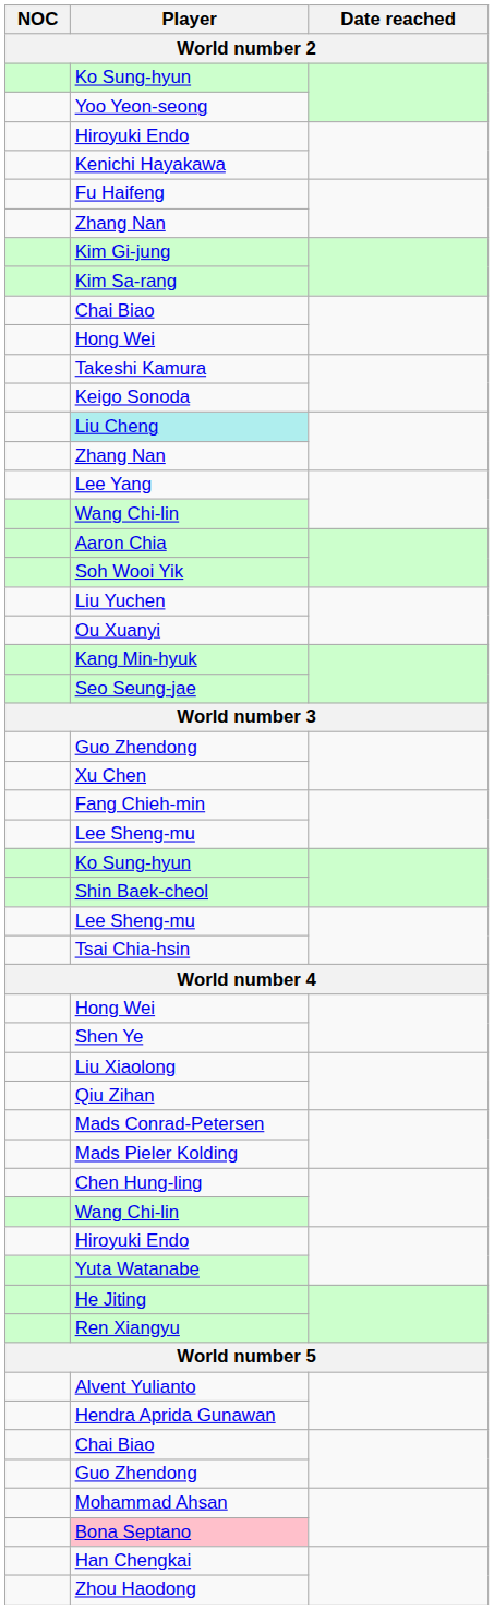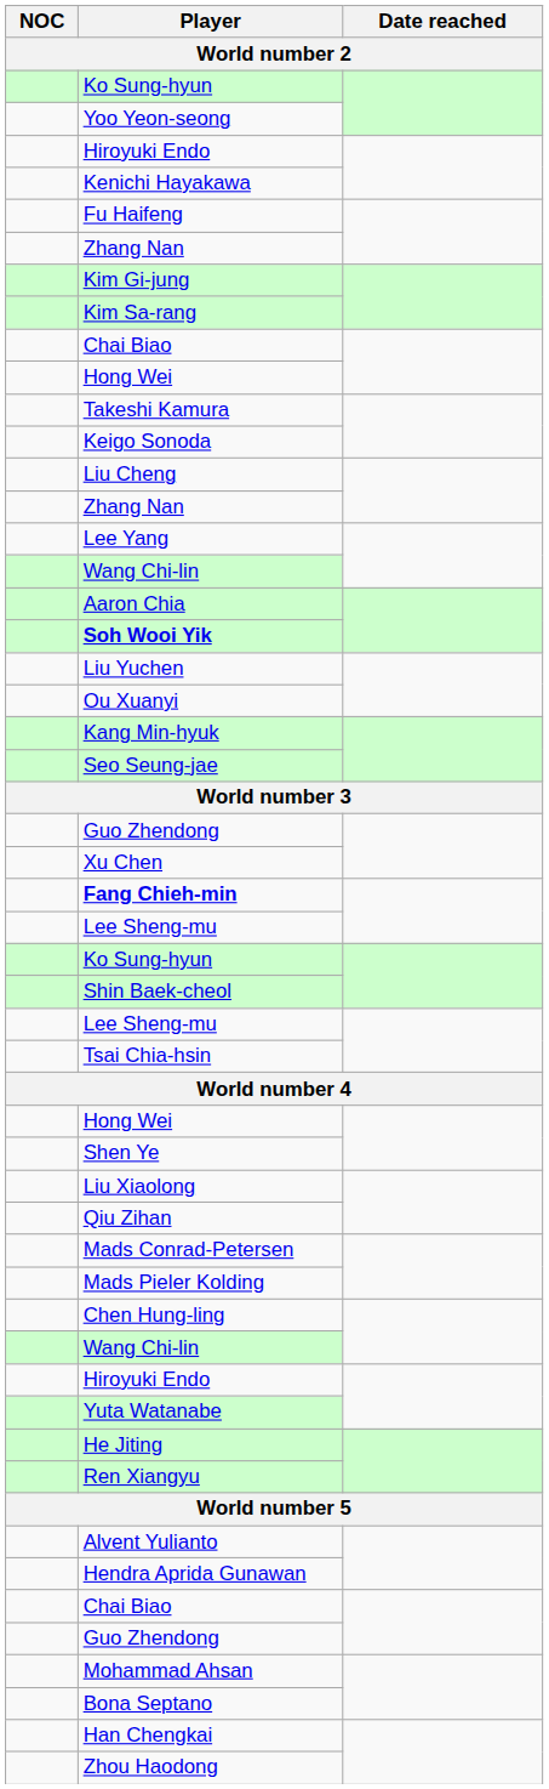Liu Cheng | Player: paleturquoise background -> no background
Soh Wooi Yik | Player: normal -> bold
Fang Chieh-min | Player: normal -> bold
Bona Septano | Player: pink background -> no background
